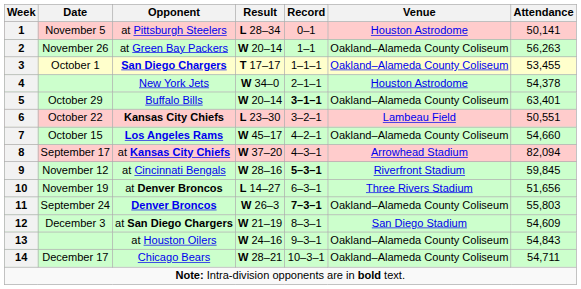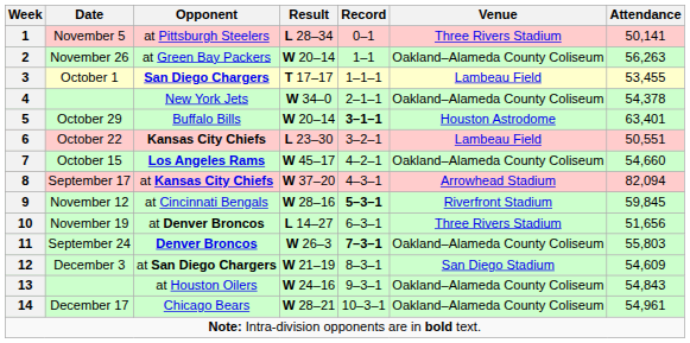1 | Venue: Houston Astrodome -> Three Rivers Stadium
3 | Venue: Oakland–Alameda County Coliseum -> Lambeau Field
4 | Venue: Houston Astrodome -> Oakland–Alameda County Coliseum
5 | Venue: Oakland–Alameda County Coliseum -> Houston Astrodome
14 | Attendance: 54,711 -> 54,961
